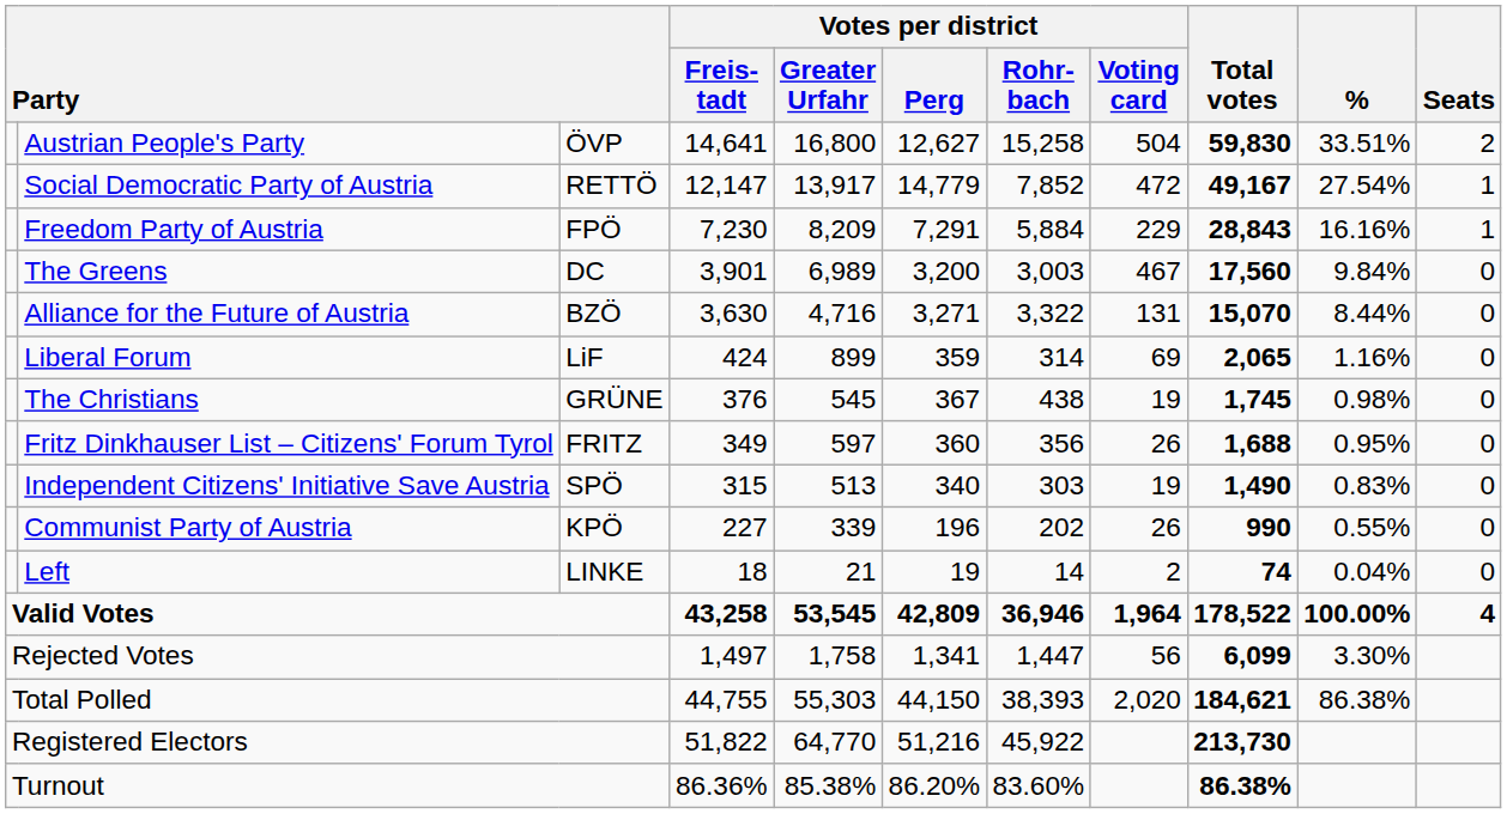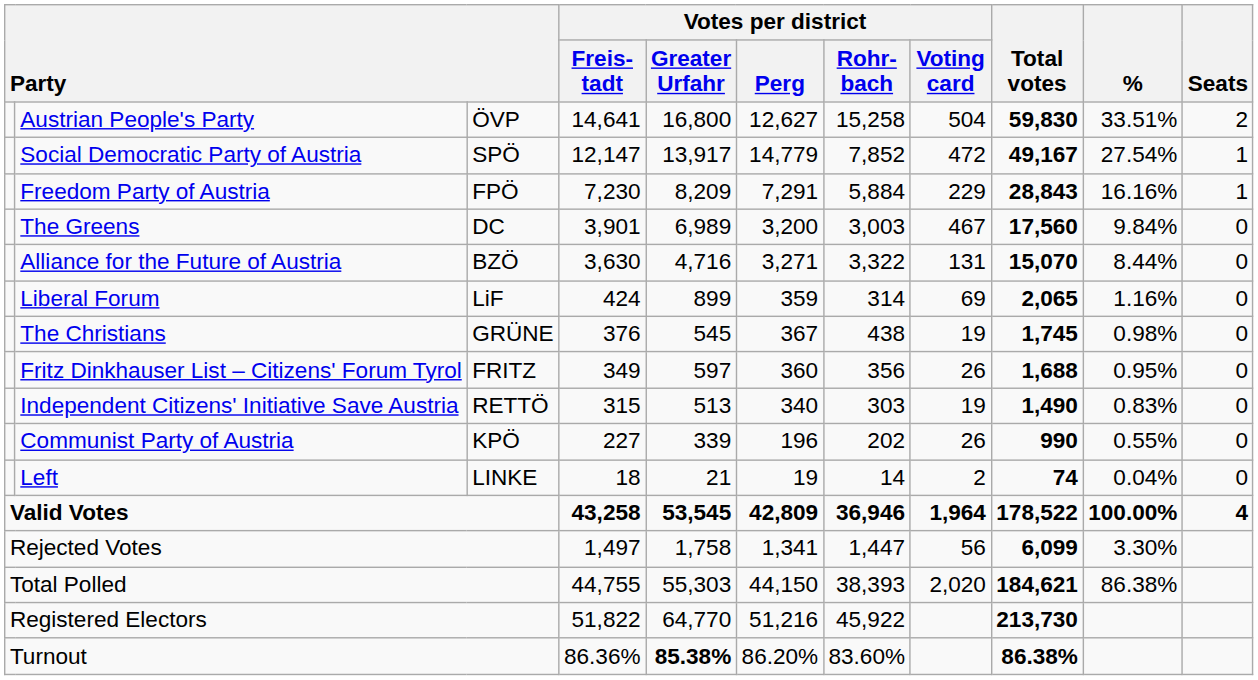Social Democratic Party of Austria | column 3: RETTÖ -> SPÖ
Independent Citizens' Initiative Save Austria | column 3: SPÖ -> RETTÖ
Turnout | Votes per district / Greater Urfahr: normal -> bold
